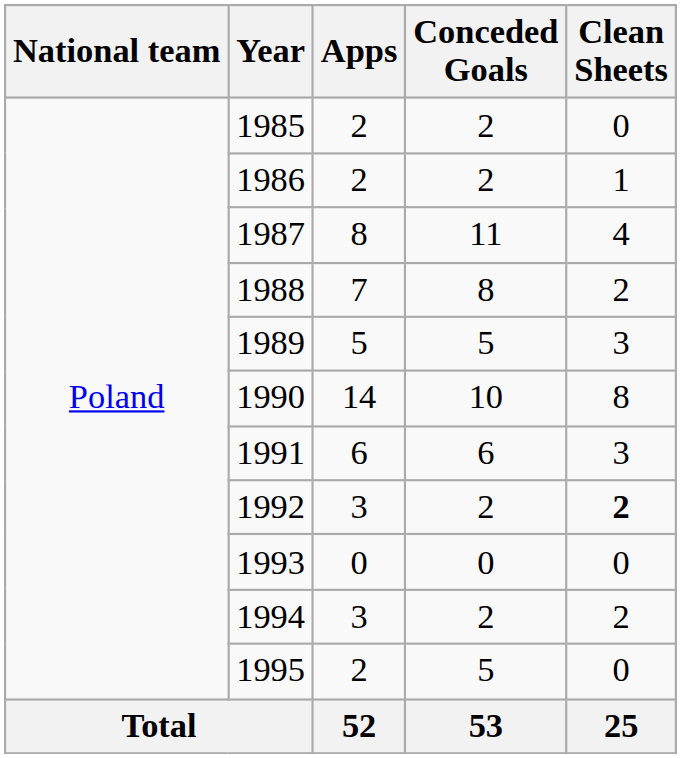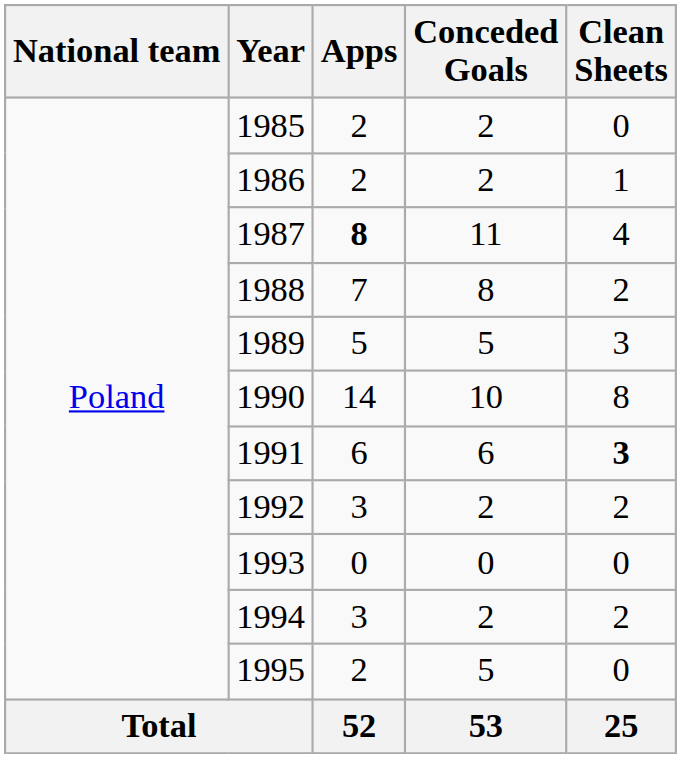1987 | Apps: normal -> bold
1991 | Clean Sheets: normal -> bold
1992 | Clean Sheets: bold -> normal
